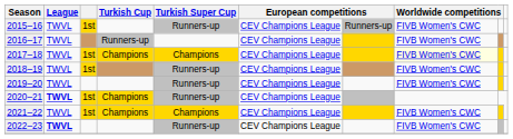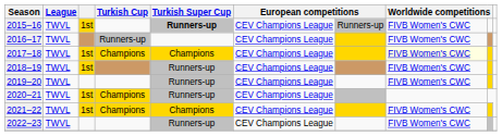2015–16 | Turkish Super Cup: normal -> bold
2020–21 | League: bold -> normal
2022–23 | League: bold -> normal
